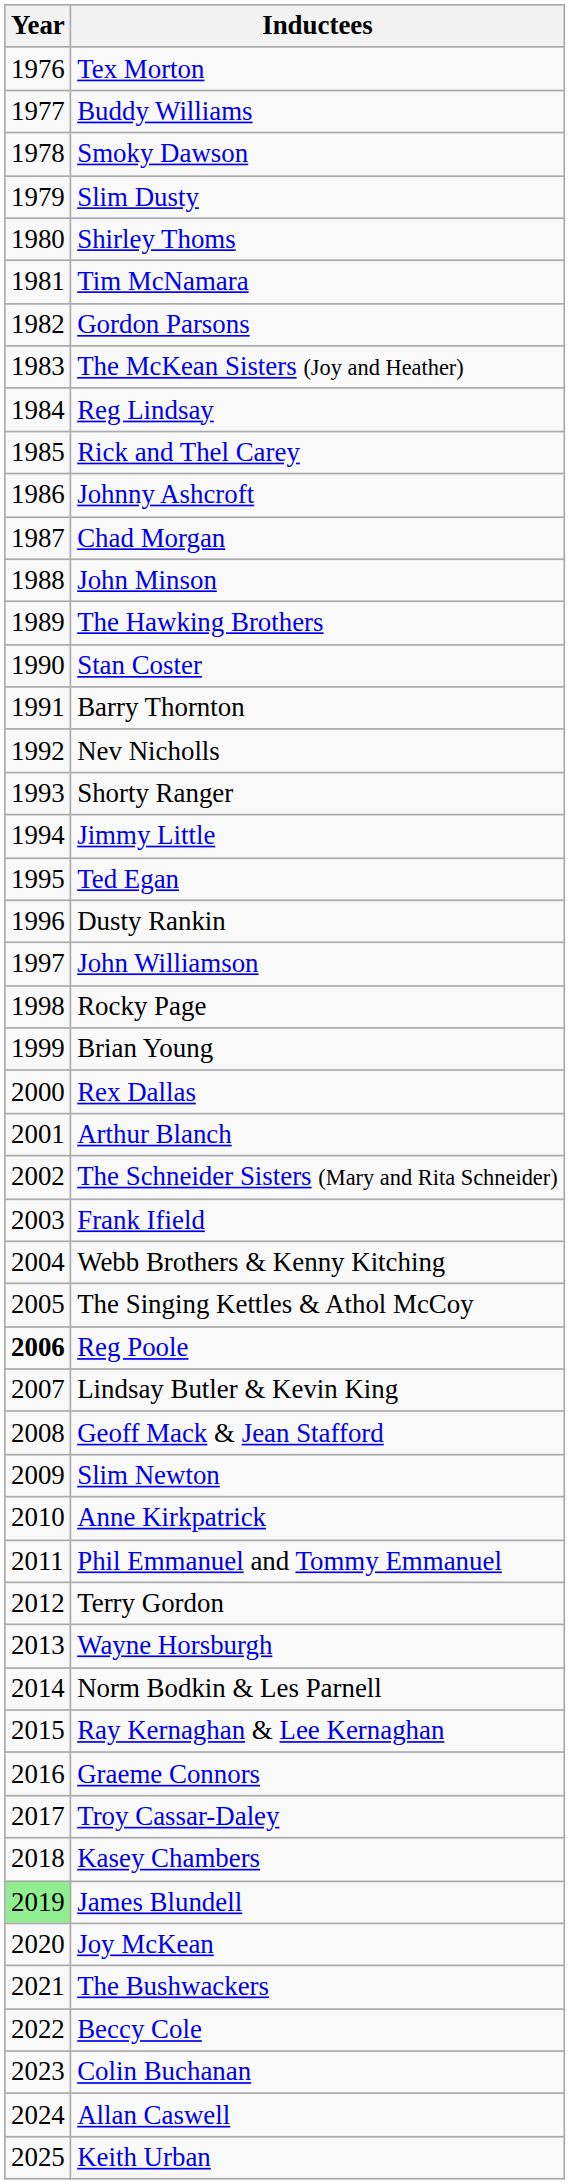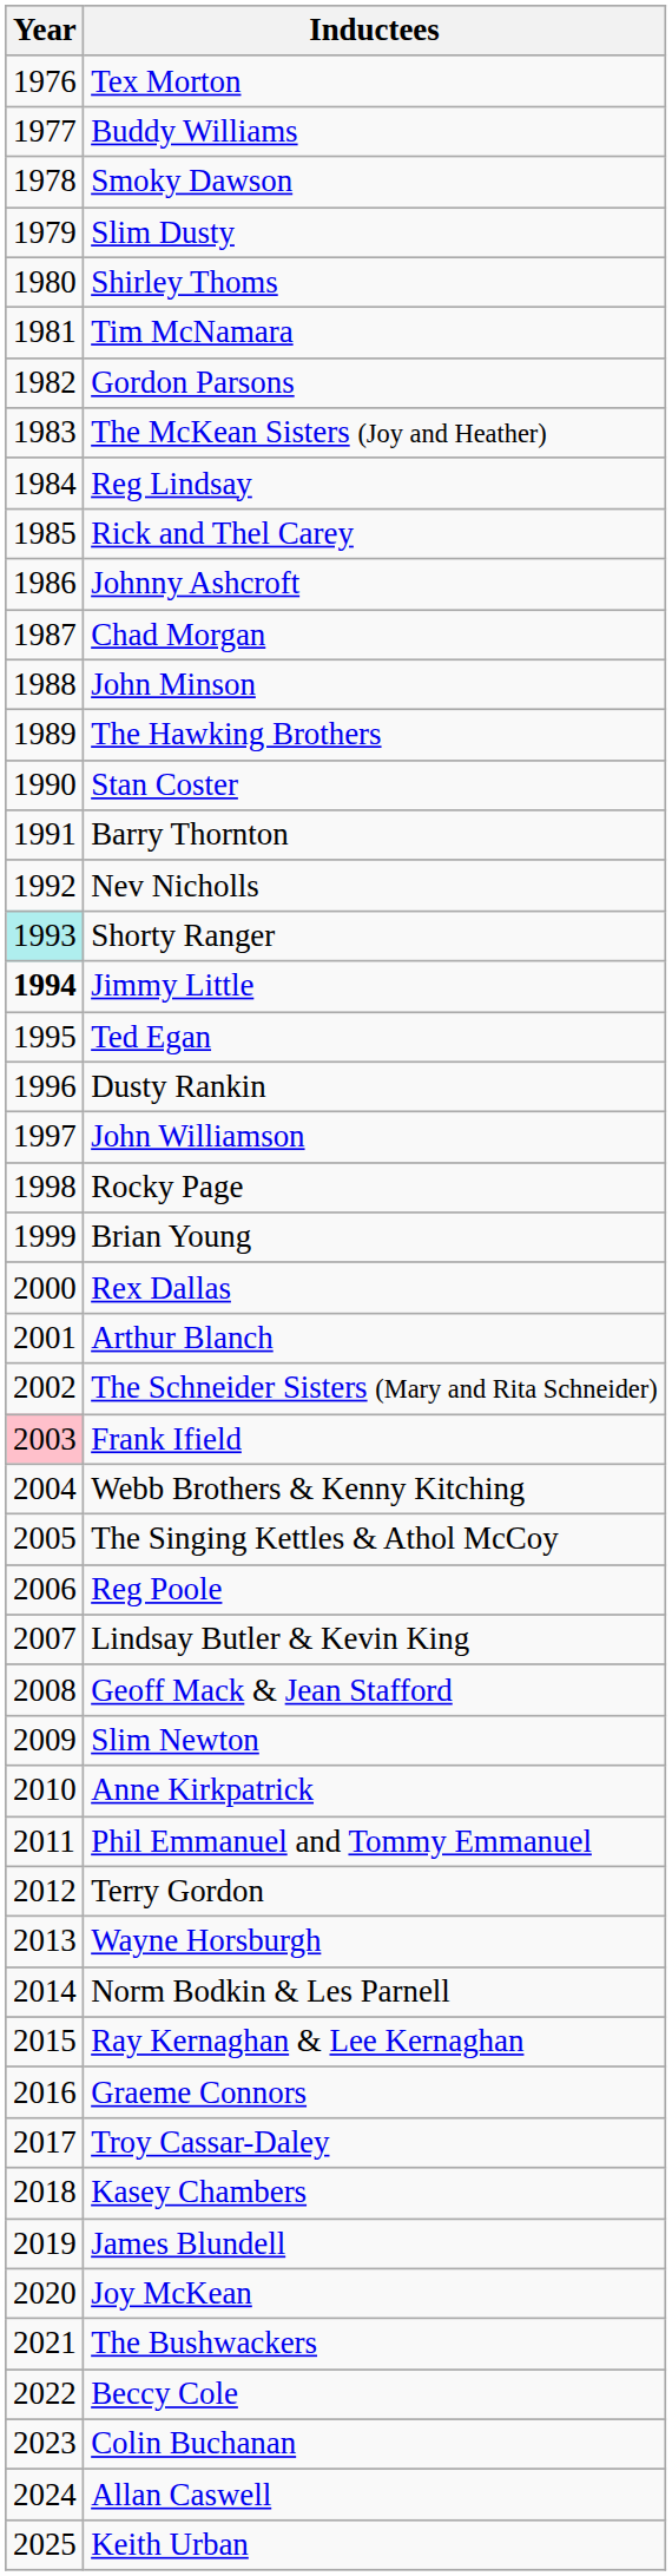Shorty Ranger | Year: no background -> paleturquoise background
Jimmy Little | Year: normal -> bold
Frank Ifield | Year: no background -> pink background
Reg Poole | Year: bold -> normal
James Blundell | Year: lightgreen background -> no background
